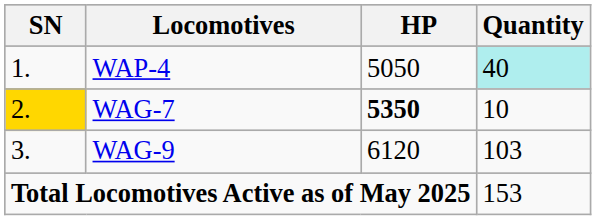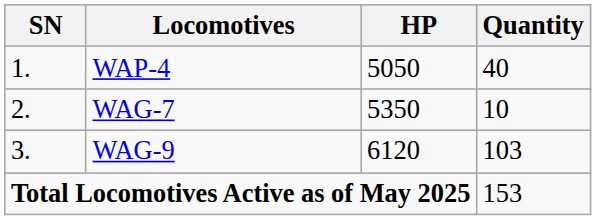WAP-4 | Quantity: paleturquoise background -> no background
WAG-7 | SN: gold background -> no background
WAG-7 | HP: bold -> normal
